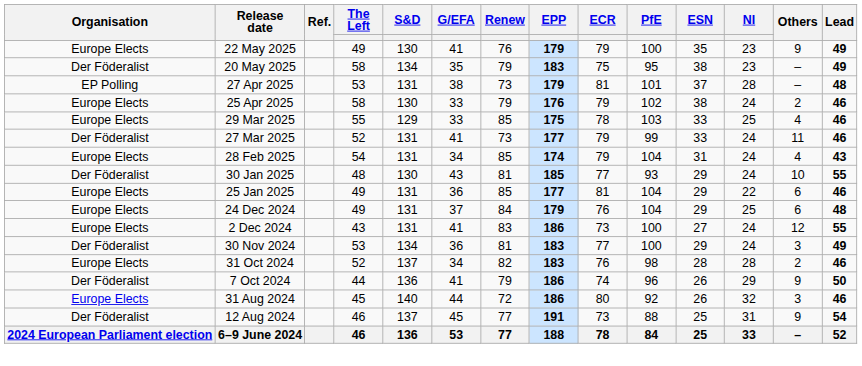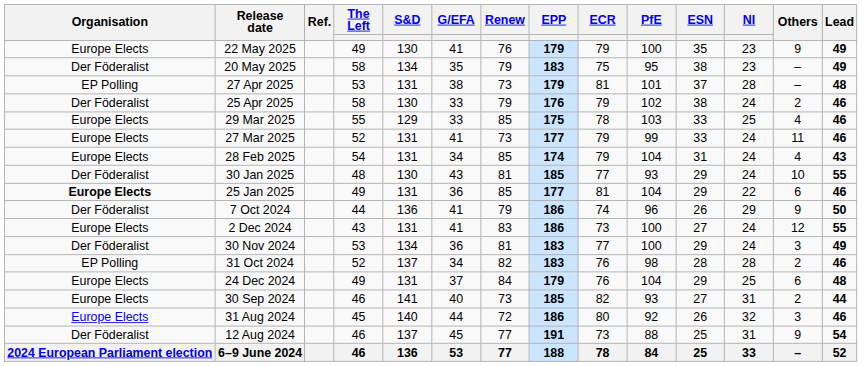25 Apr 2025 | Organisation: Europe Elects -> Der Föderalist
27 Mar 2025 | Organisation: Der Föderalist -> Europe Elects
25 Jan 2025 | Organisation: normal -> bold
rows swapped: 24 Dec 2024 <-> 7 Oct 2024
31 Oct 2024 | Organisation: Europe Elects -> EP Polling
+ row: Europe Elects | 30 Sep 2024 | 46 | 141 | 40 | 73 | 185 | 82 | 93 | 27 | 31 | 2 | 44
